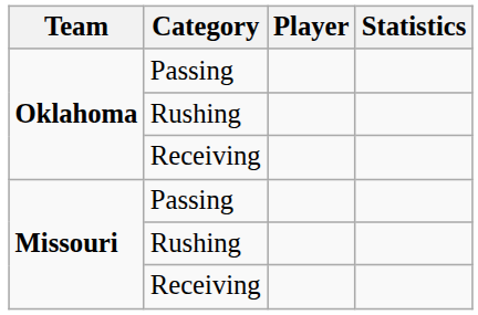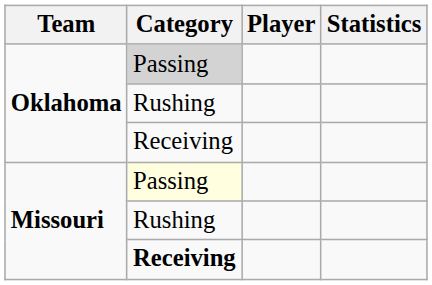Oklahoma / Passing | Category: no background -> lightgrey background
Missouri / Passing | Category: no background -> lightyellow background
Missouri / Receiving | Category: normal -> bold
